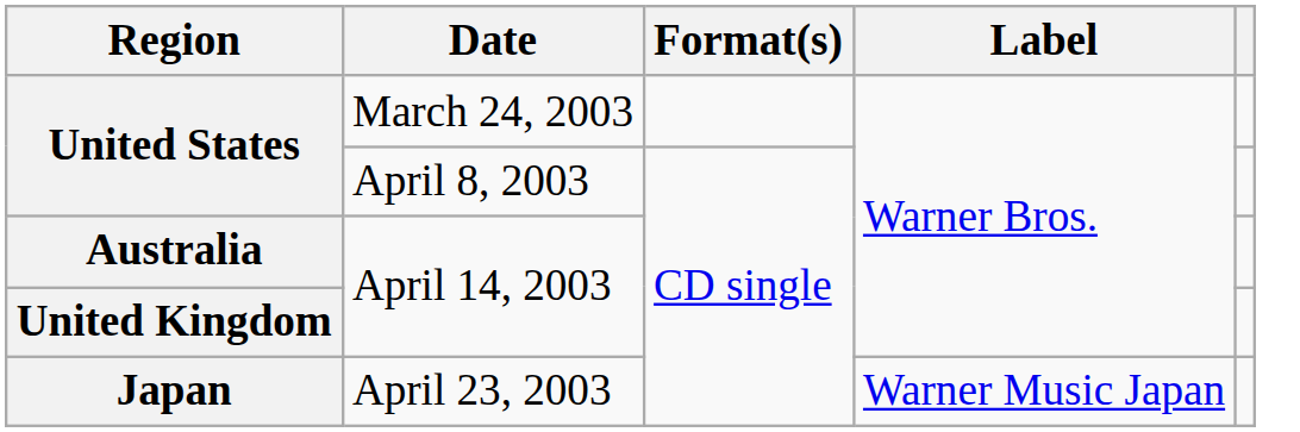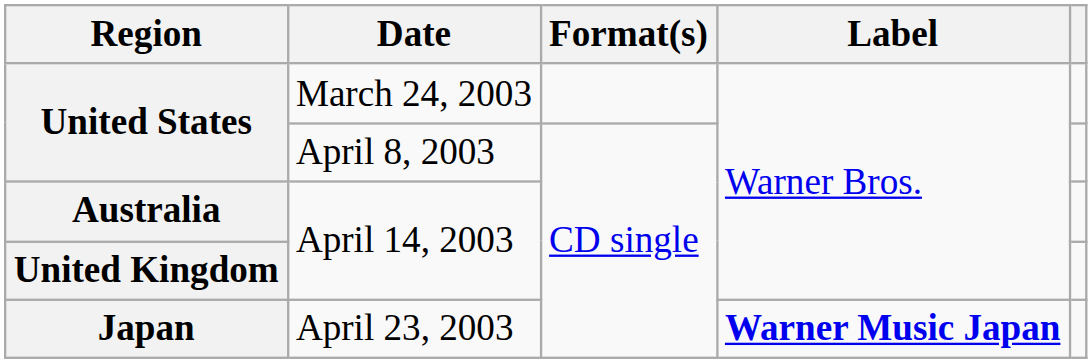Japan | Label: normal -> bold
